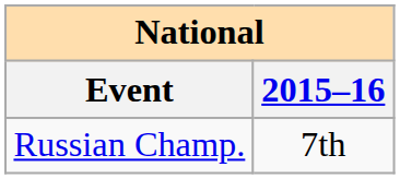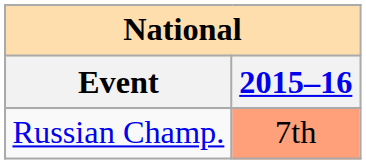Russian Champ. | 2015–16: no background -> lightsalmon background
